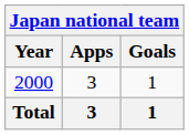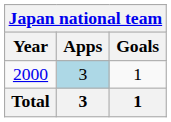2000 | Apps: no background -> lightblue background
